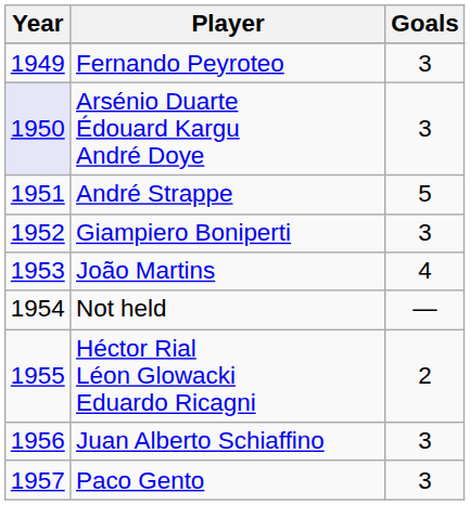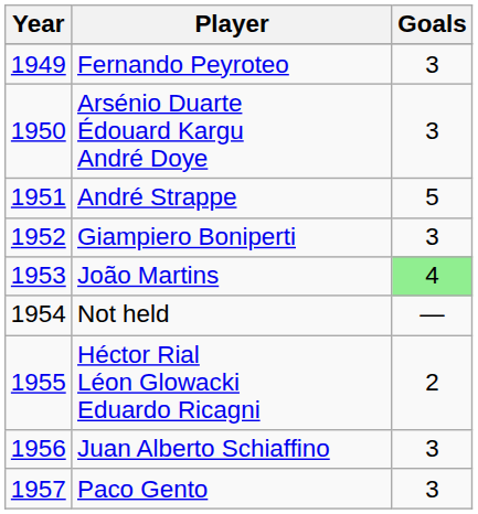Arsénio Duarte Édouard Kargu André Doye | Year: lavender background -> no background
João Martins | Goals: no background -> lightgreen background
